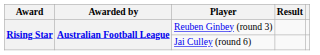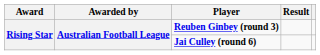Reuben Ginbey (round 3) | Player: normal -> bold
Jai Culley (round 6) | Player: normal -> bold
